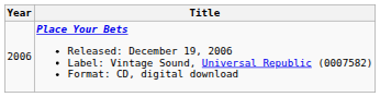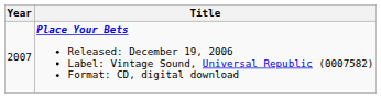row 2 | Year: 2006 -> 2007
